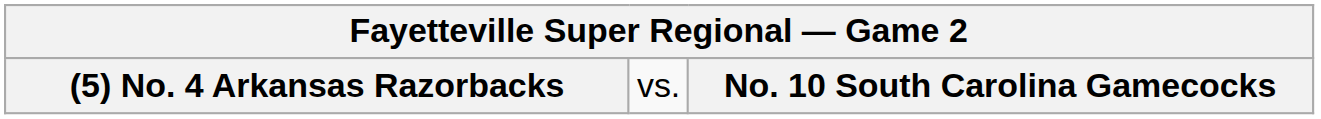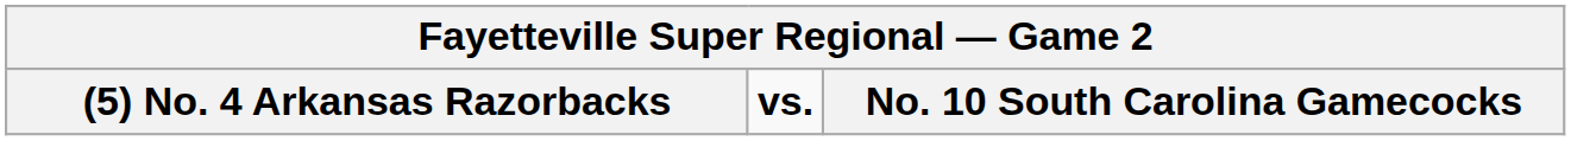(5) No. 4 Arkansas Razorbacks | column 2: normal -> bold
